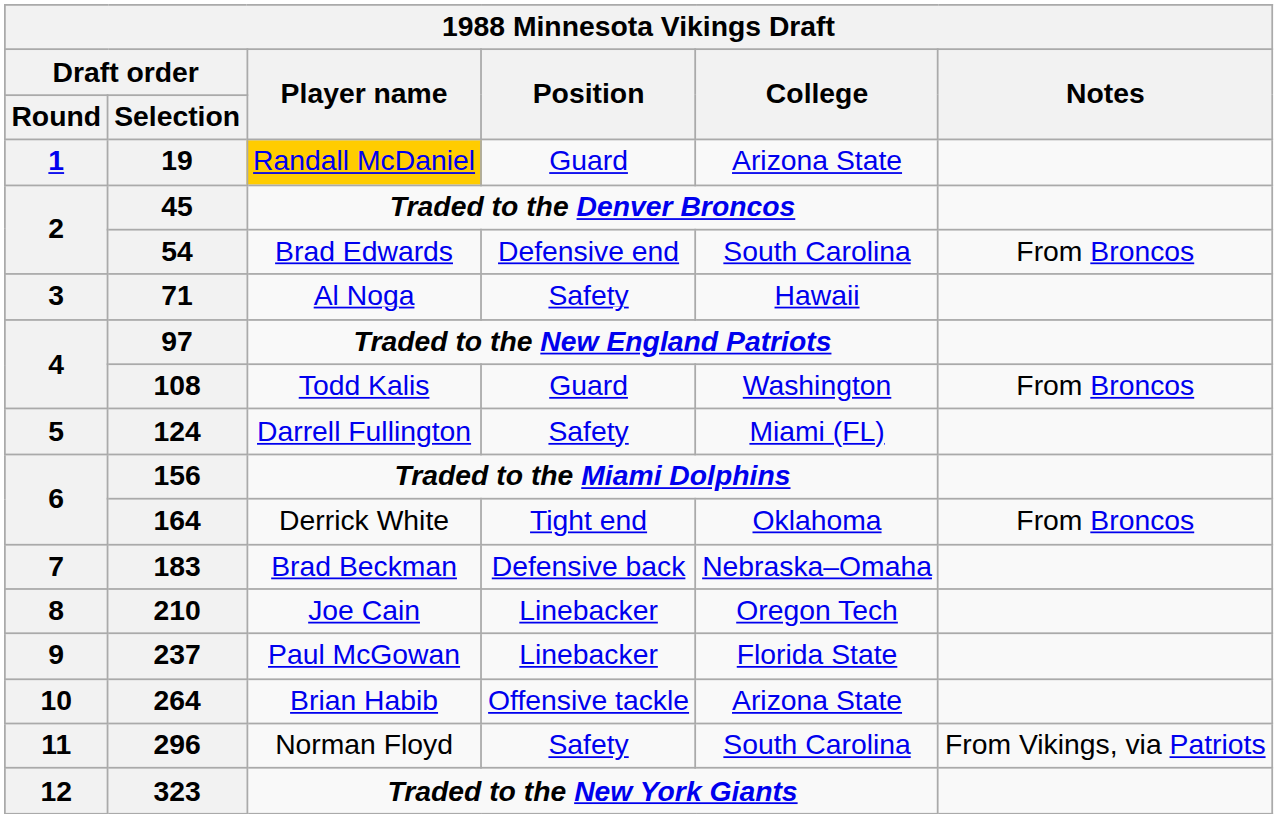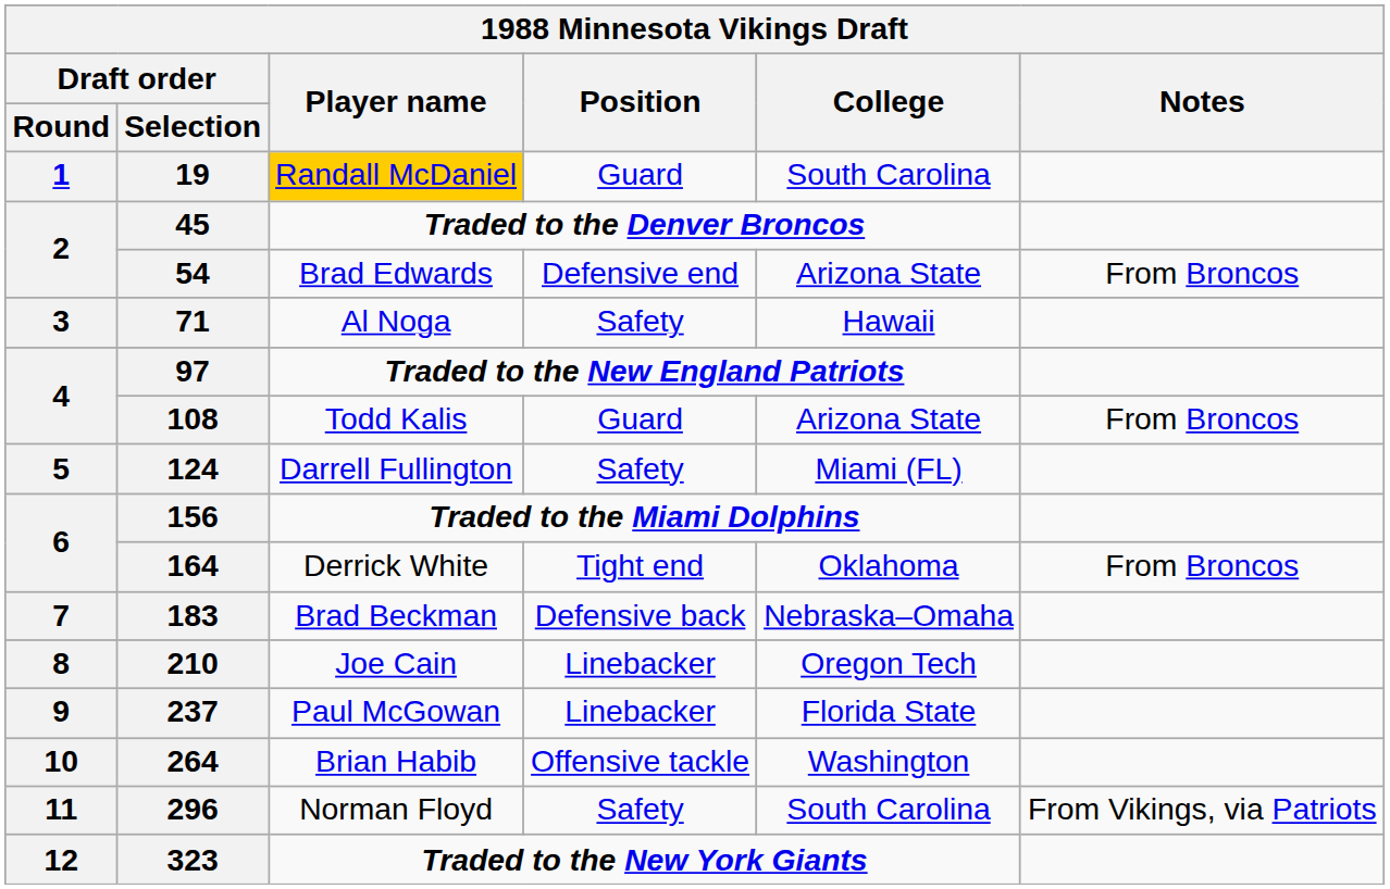19 | College: Arizona State -> South Carolina
54 | College: South Carolina -> Arizona State
108 | College: Washington -> Arizona State
264 | College: Arizona State -> Washington
